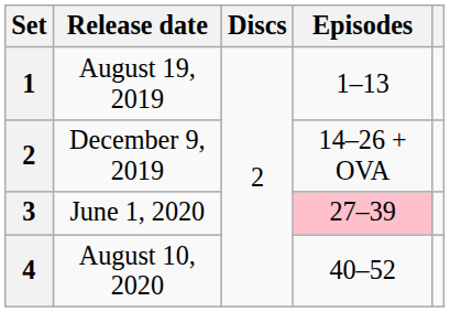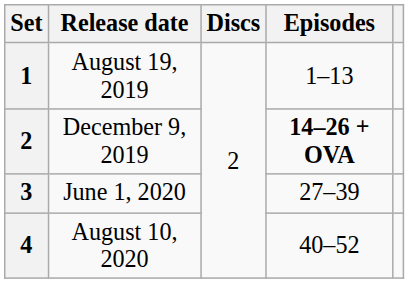December 9, 2019 | Episodes: normal -> bold
June 1, 2020 | Episodes: pink background -> no background
